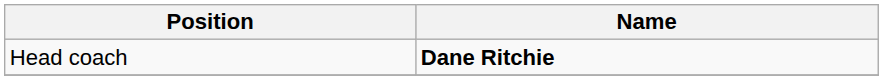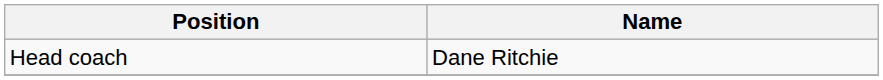Head coach | Name: bold -> normal
